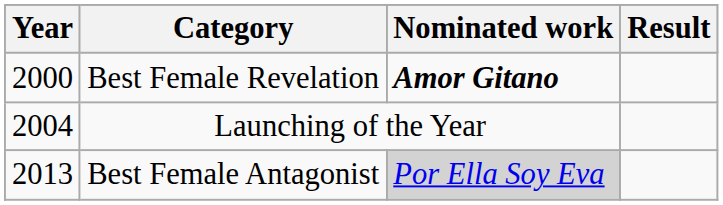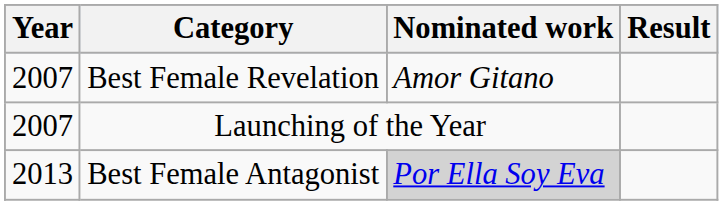Best Female Revelation | Year: 2000 -> 2007
Best Female Revelation | Nominated work: bold -> normal
Launching of the Year | Year: 2004 -> 2007
